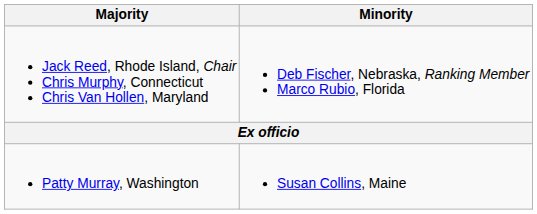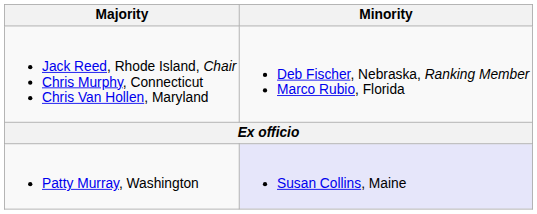Patty Murray, Washington | Minority: no background -> lavender background
